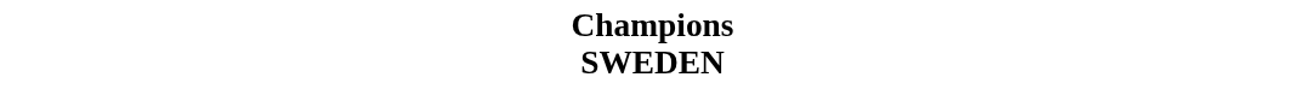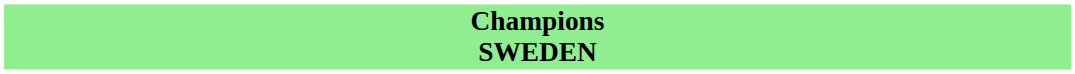row 1 | column 1: no background -> lightgreen background
